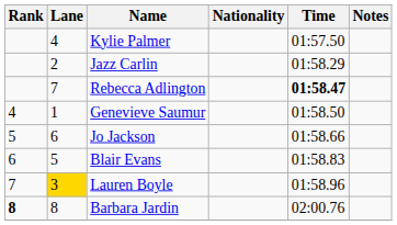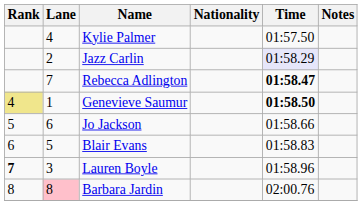Jazz Carlin | Time: no background -> lavender background
Genevieve Saumur | Rank: no background -> khaki background
Genevieve Saumur | Time: normal -> bold
Lauren Boyle | Rank: normal -> bold
Lauren Boyle | Lane: gold background -> no background
Barbara Jardin | Rank: bold -> normal
Barbara Jardin | Lane: no background -> pink background
